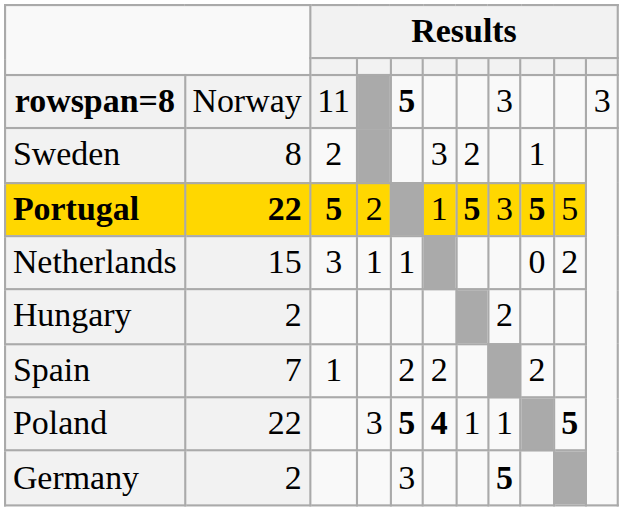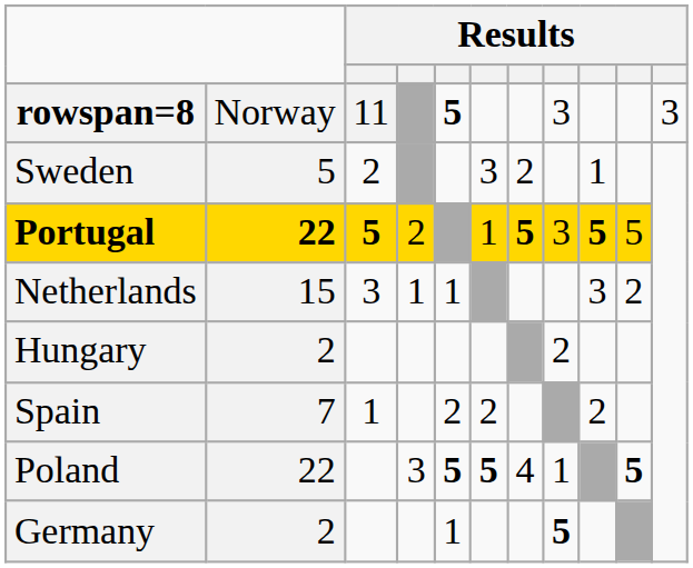Sweden | column 2: 8 -> 5
Netherlands | column 9: 0 -> 3
Poland | column 6: 4 -> 5
Poland | column 7: 1 -> 4
Germany | column 5: 3 -> 1
